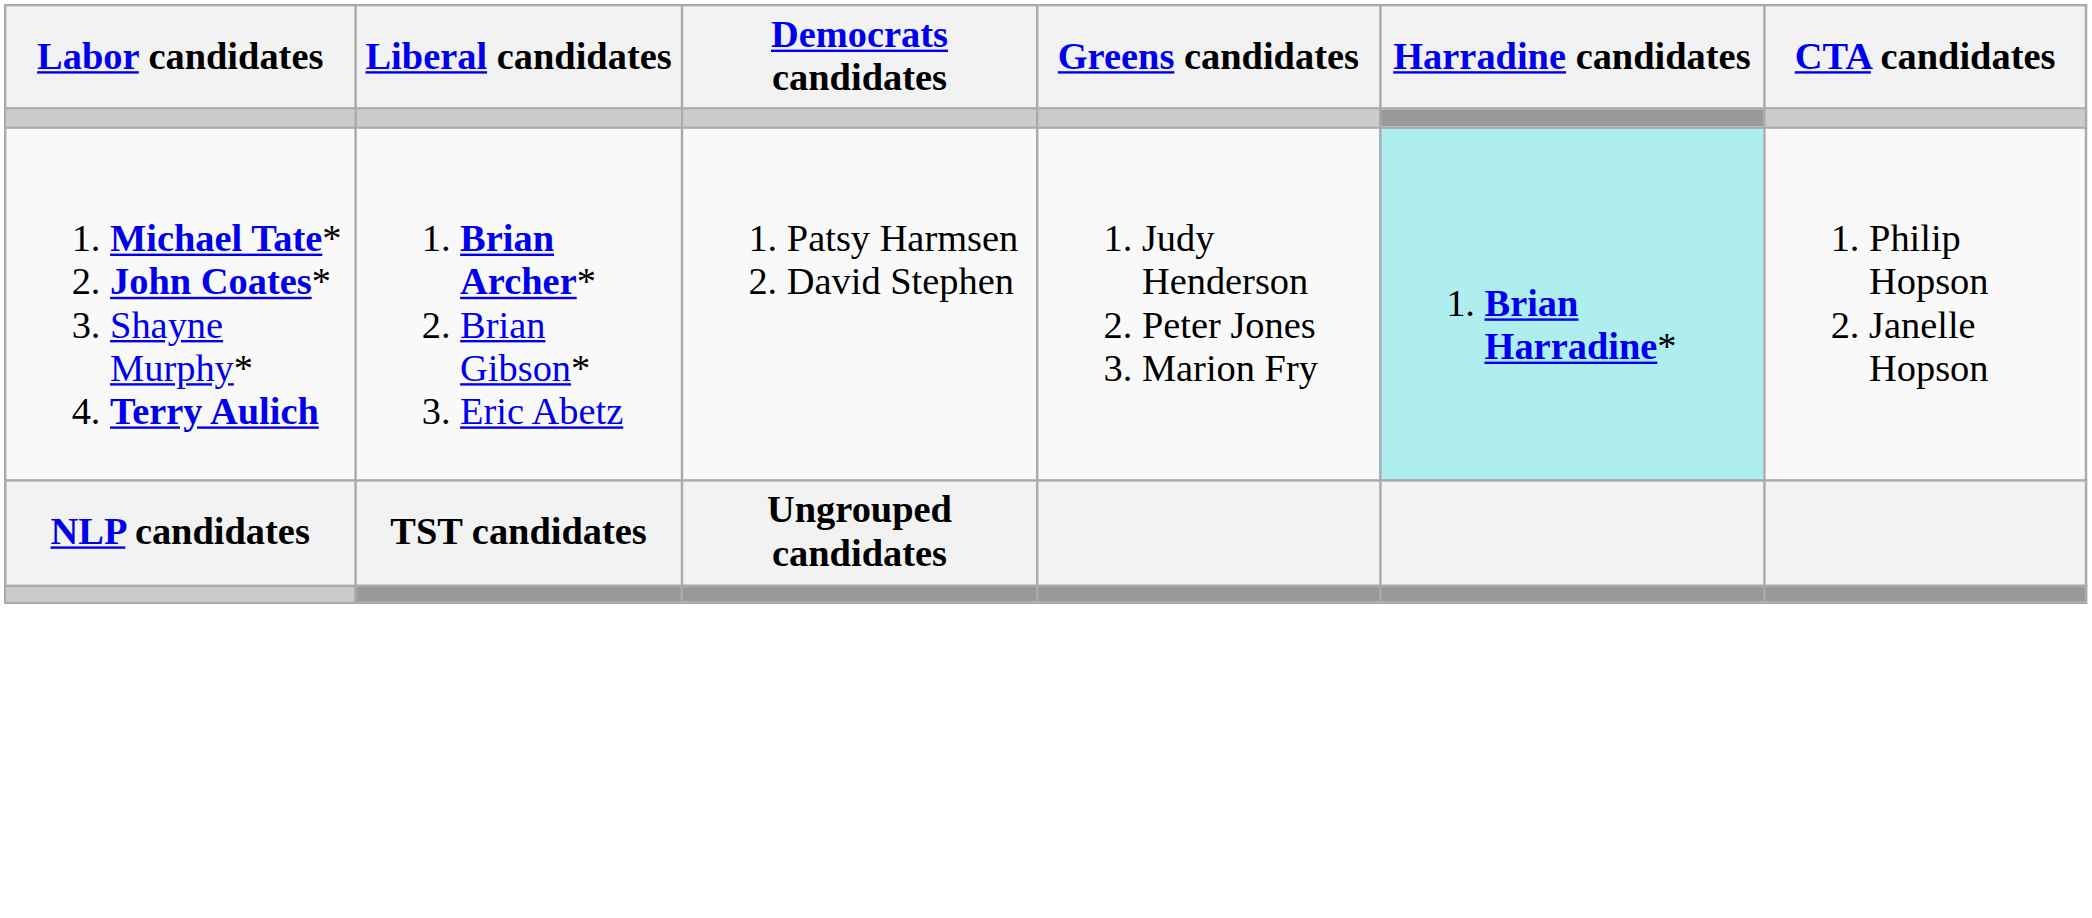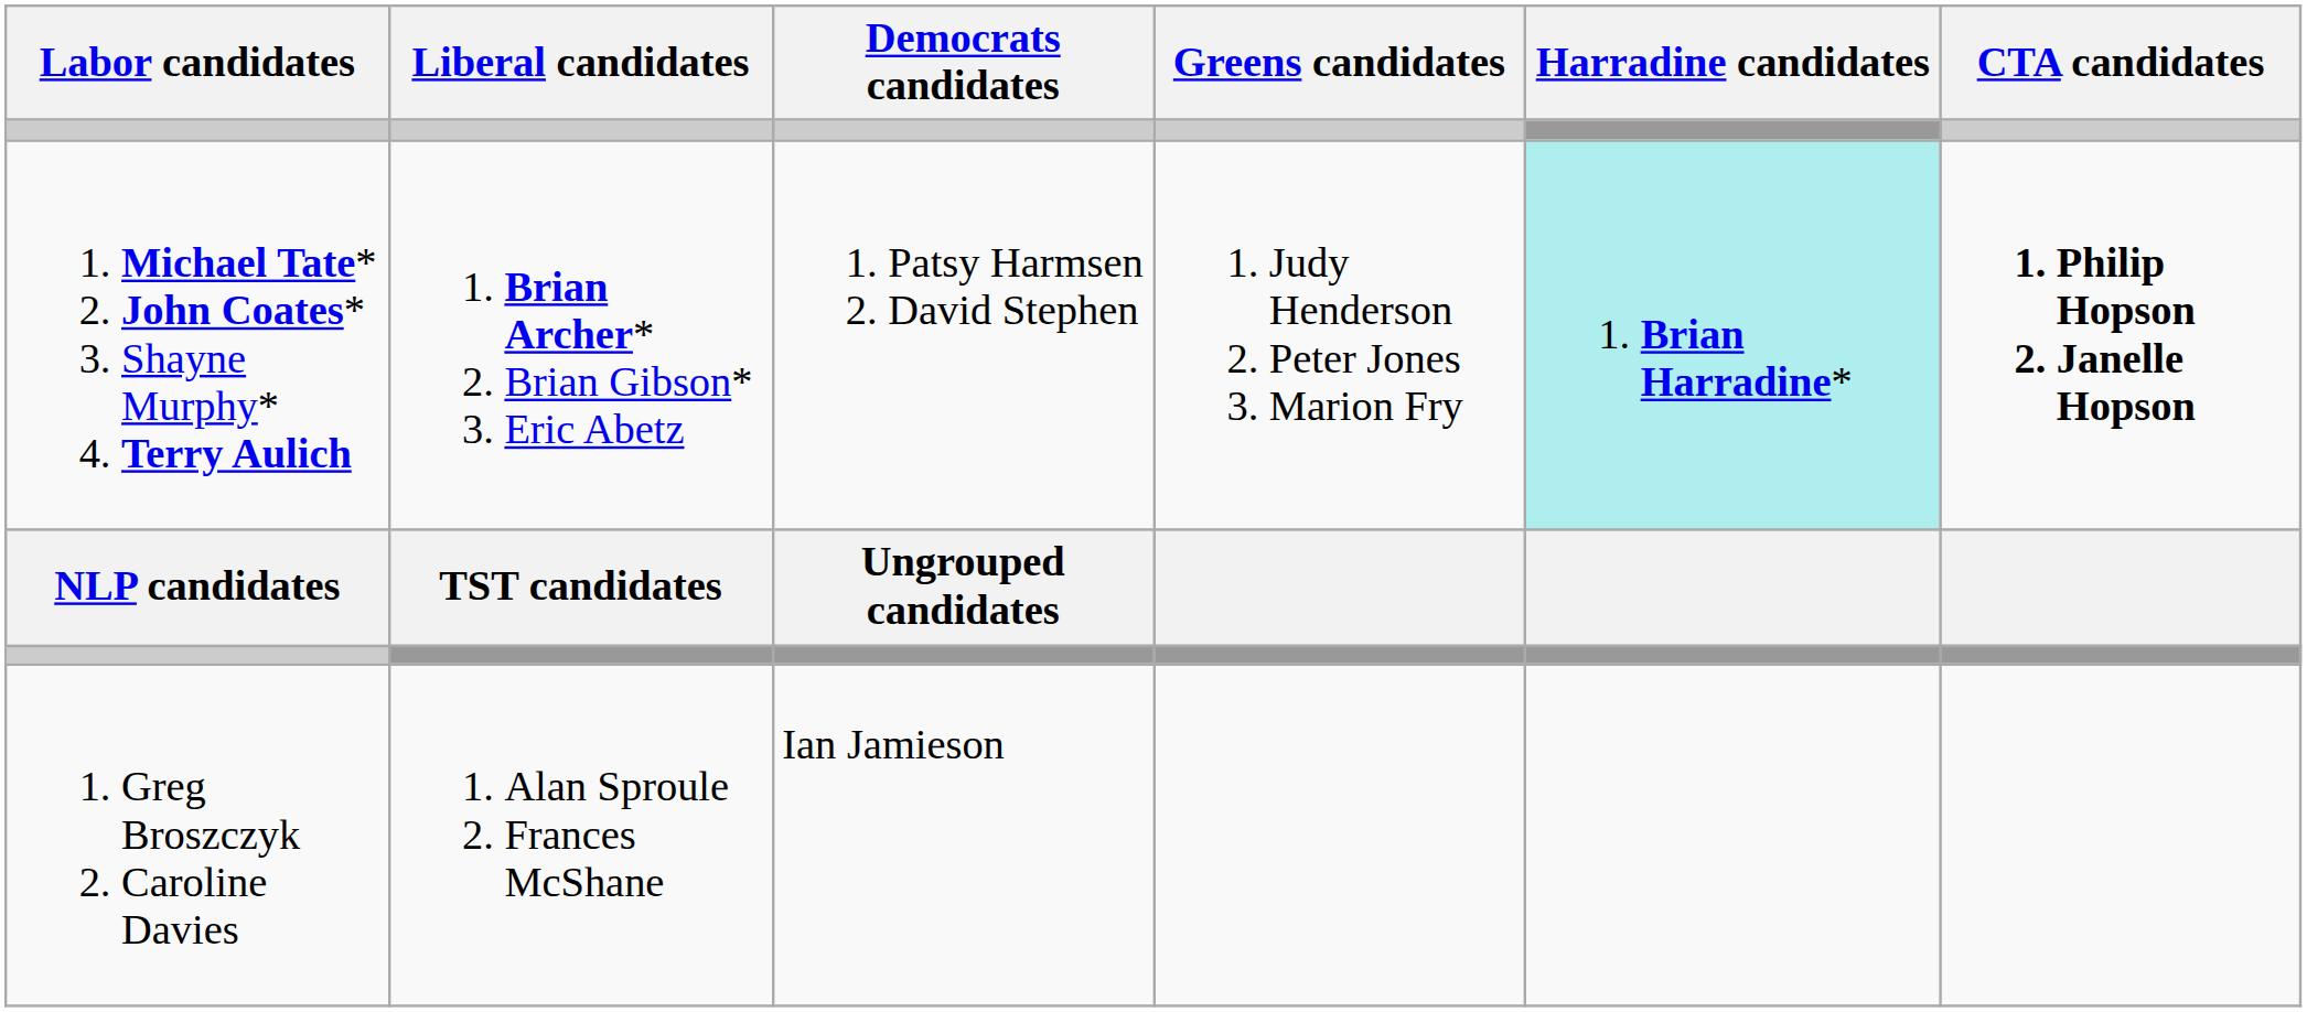Michael Tate* John Coates* Shayne Murphy* Terry Aulich | CTA candidates: normal -> bold
+ row: Greg Broszczyk Caroline Davies | Alan Sproule Frances McShane | Ian Jamieson
